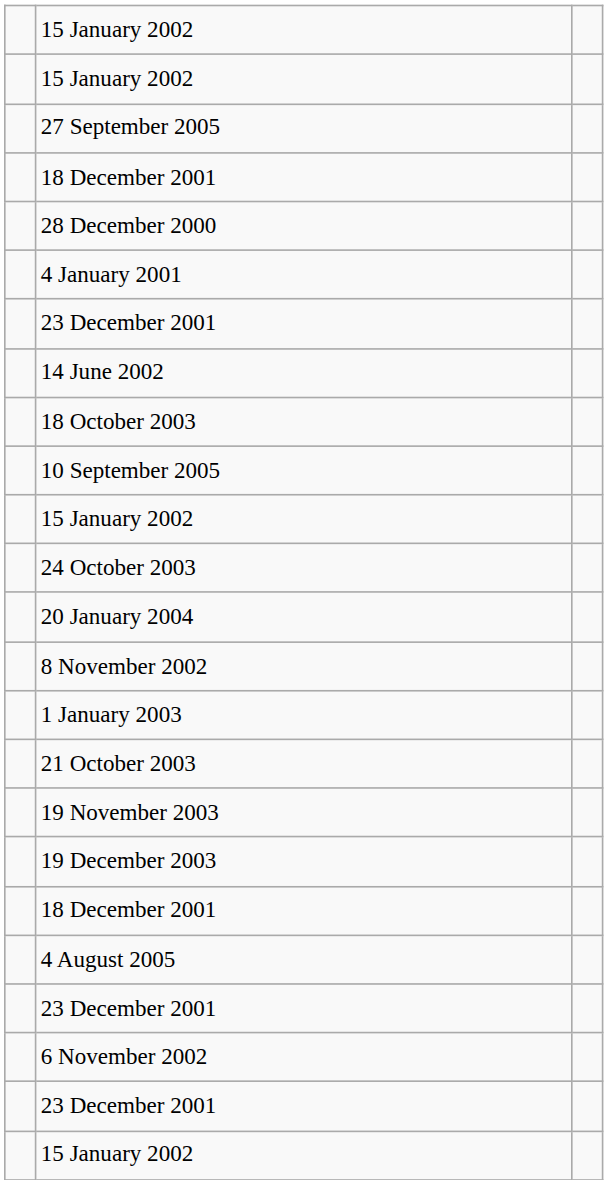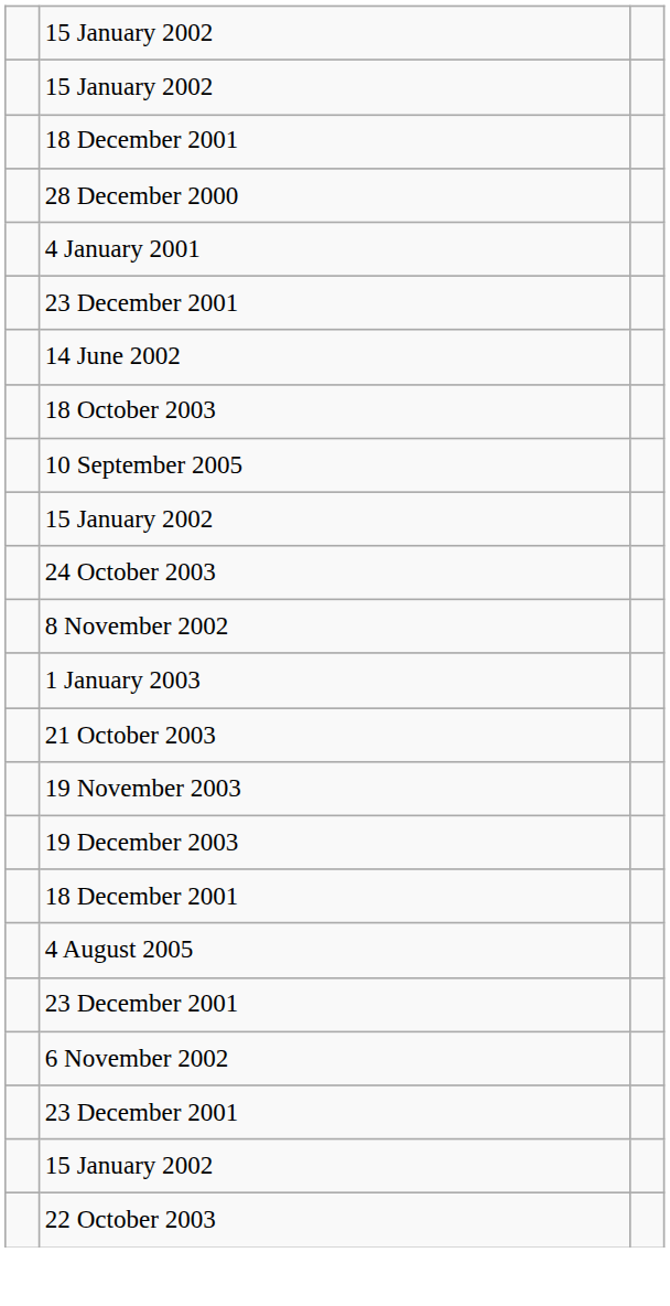- row: 27 September 2005
- row: 20 January 2004
+ row: 22 October 2003
